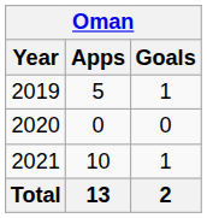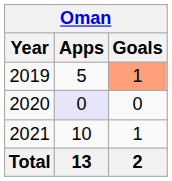2019 | Goals: no background -> lightsalmon background
2020 | Apps: no background -> lavender background
